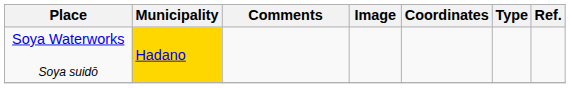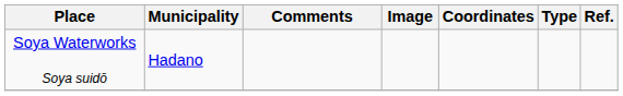Soya Waterworks Soya suidō | Municipality: gold background -> no background
